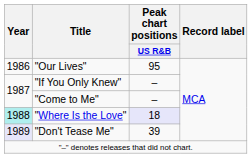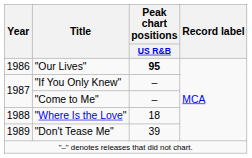"Our Lives" | Peak chart positions / US R&B: normal -> bold
"Where Is the Love" | Year: paleturquoise background -> no background
"Where Is the Love" | Peak chart positions / US R&B: lavender background -> no background
"Don't Tease Me" | Year: lavender background -> no background
